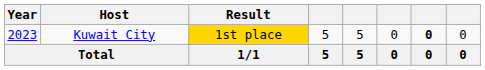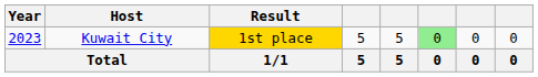Kuwait City | column 6: no background -> lightgreen background
Kuwait City | column 7: bold -> normal
